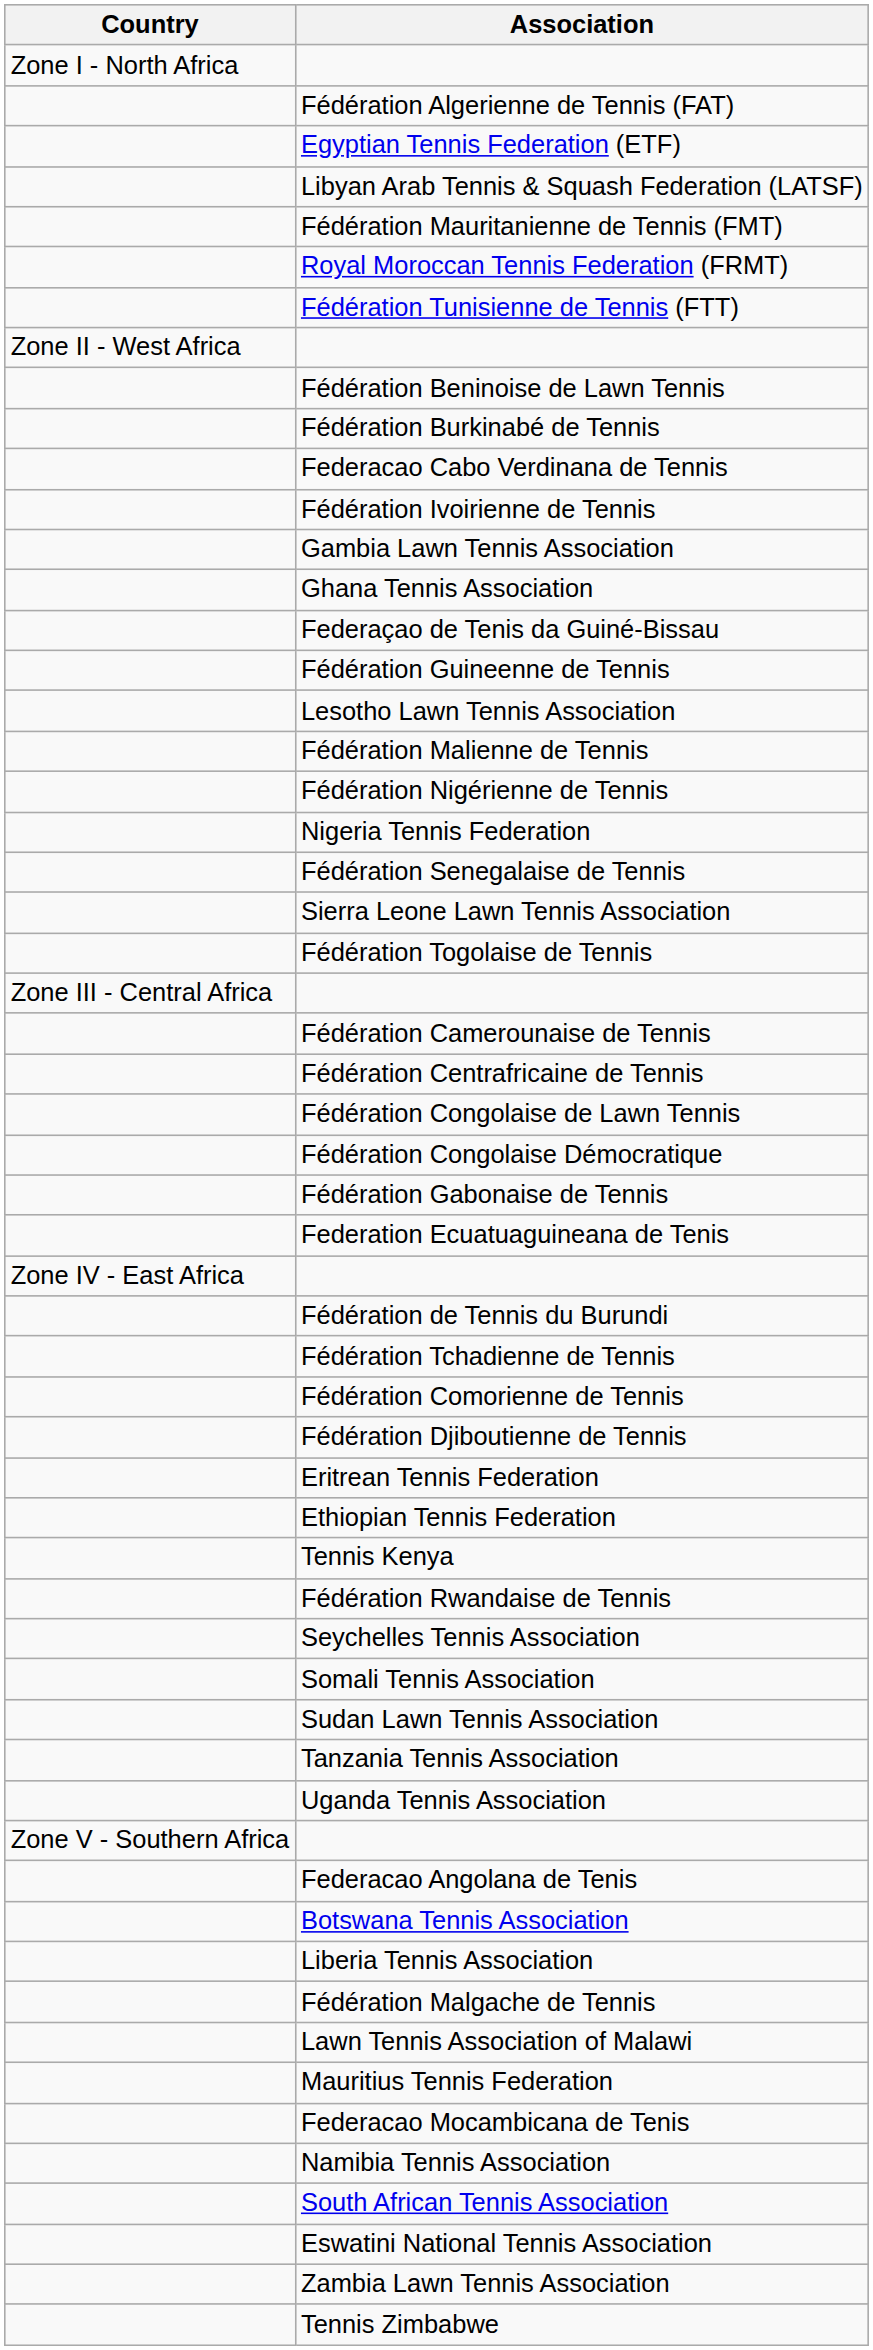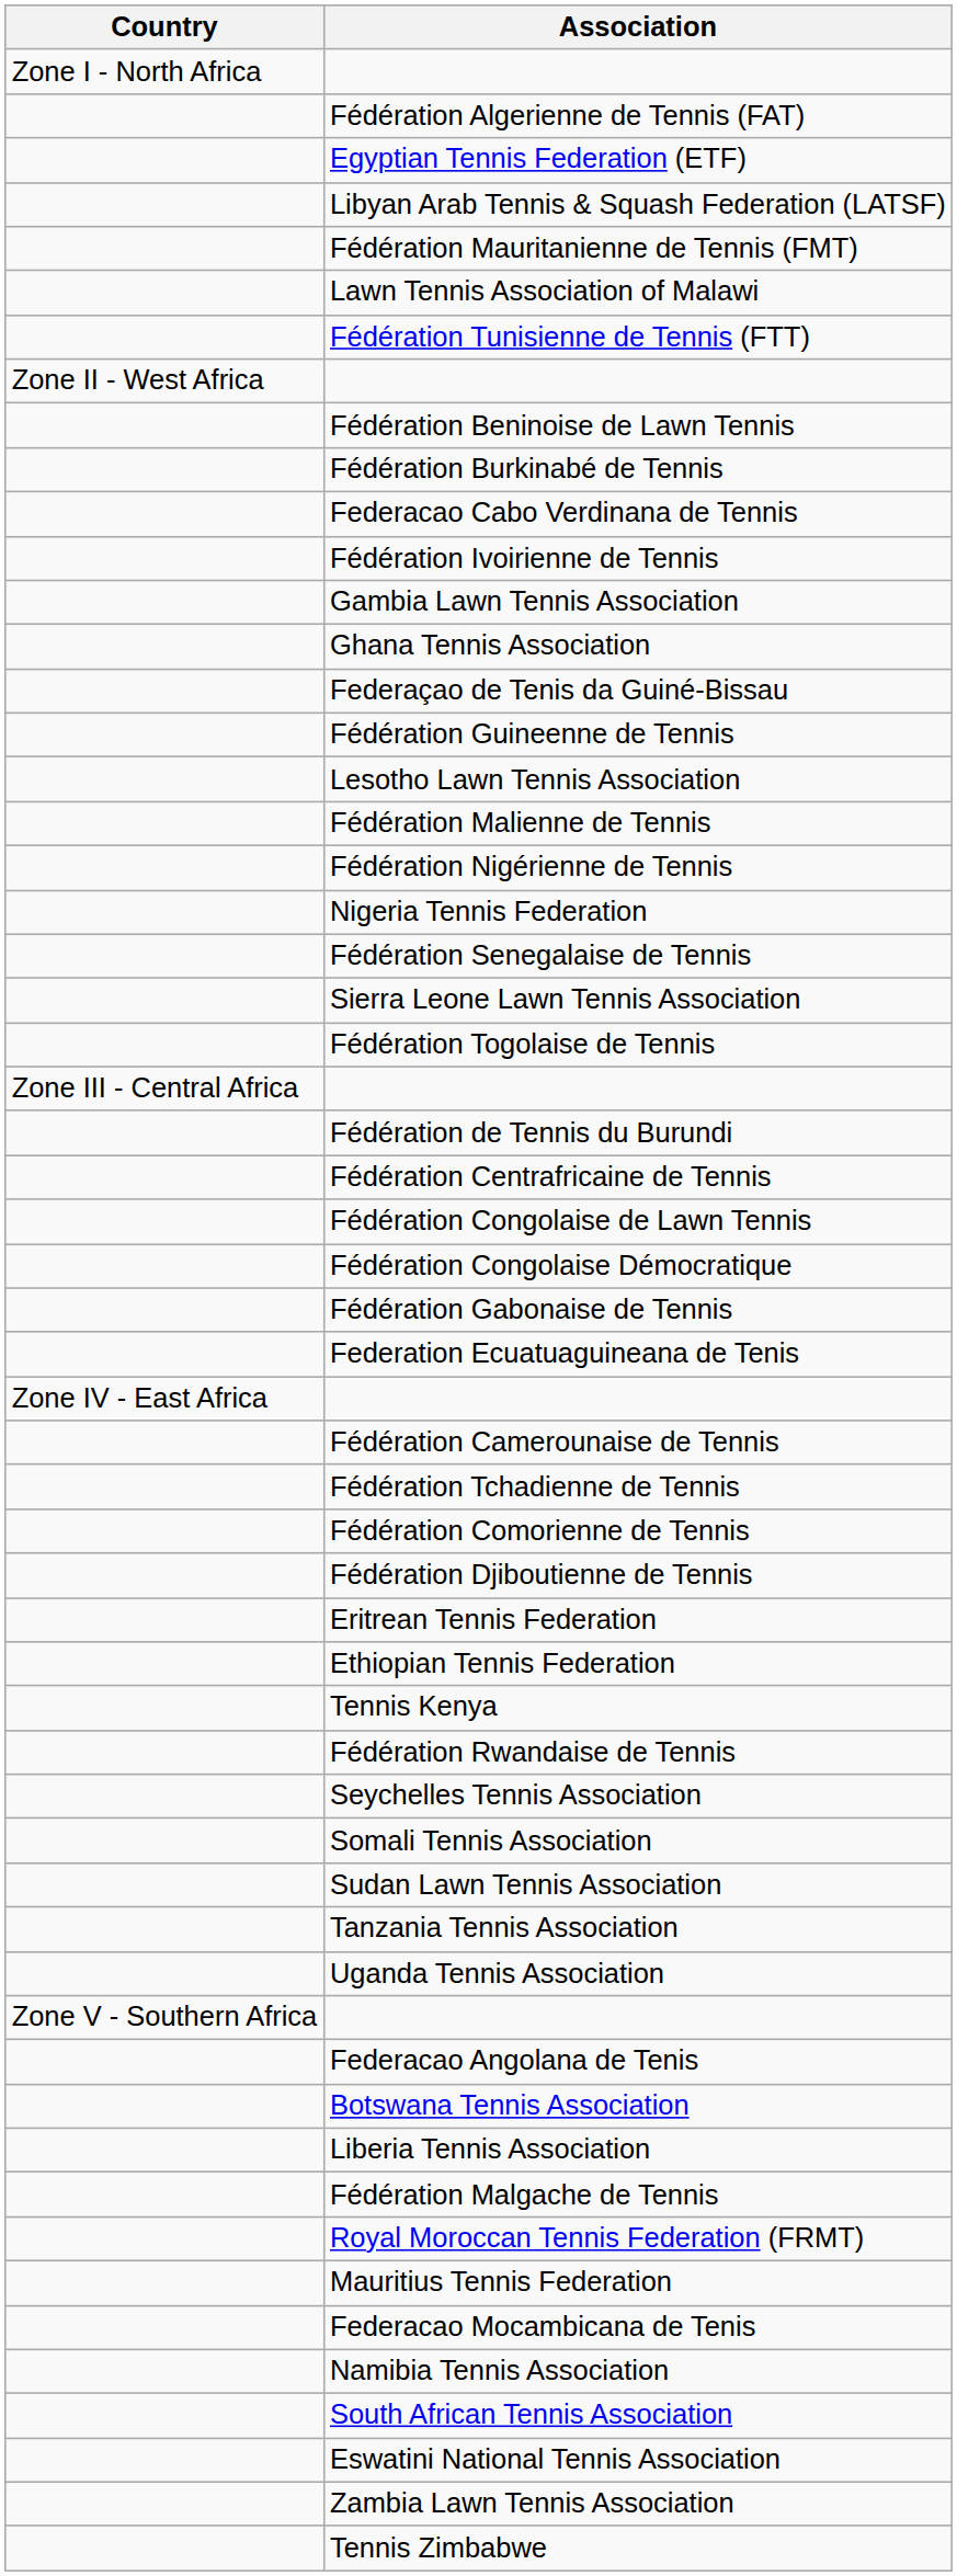row 7 | Association: Royal Moroccan Tennis Federation (FRMT) -> Lawn Tennis Association of Malawi
row 26 | Association: Fédération Camerounaise de Tennis -> Fédération de Tennis du Burundi
row 33 | Association: Fédération de Tennis du Burundi -> Fédération Camerounaise de Tennis
row 51 | Association: Lawn Tennis Association of Malawi -> Royal Moroccan Tennis Federation (FRMT)
